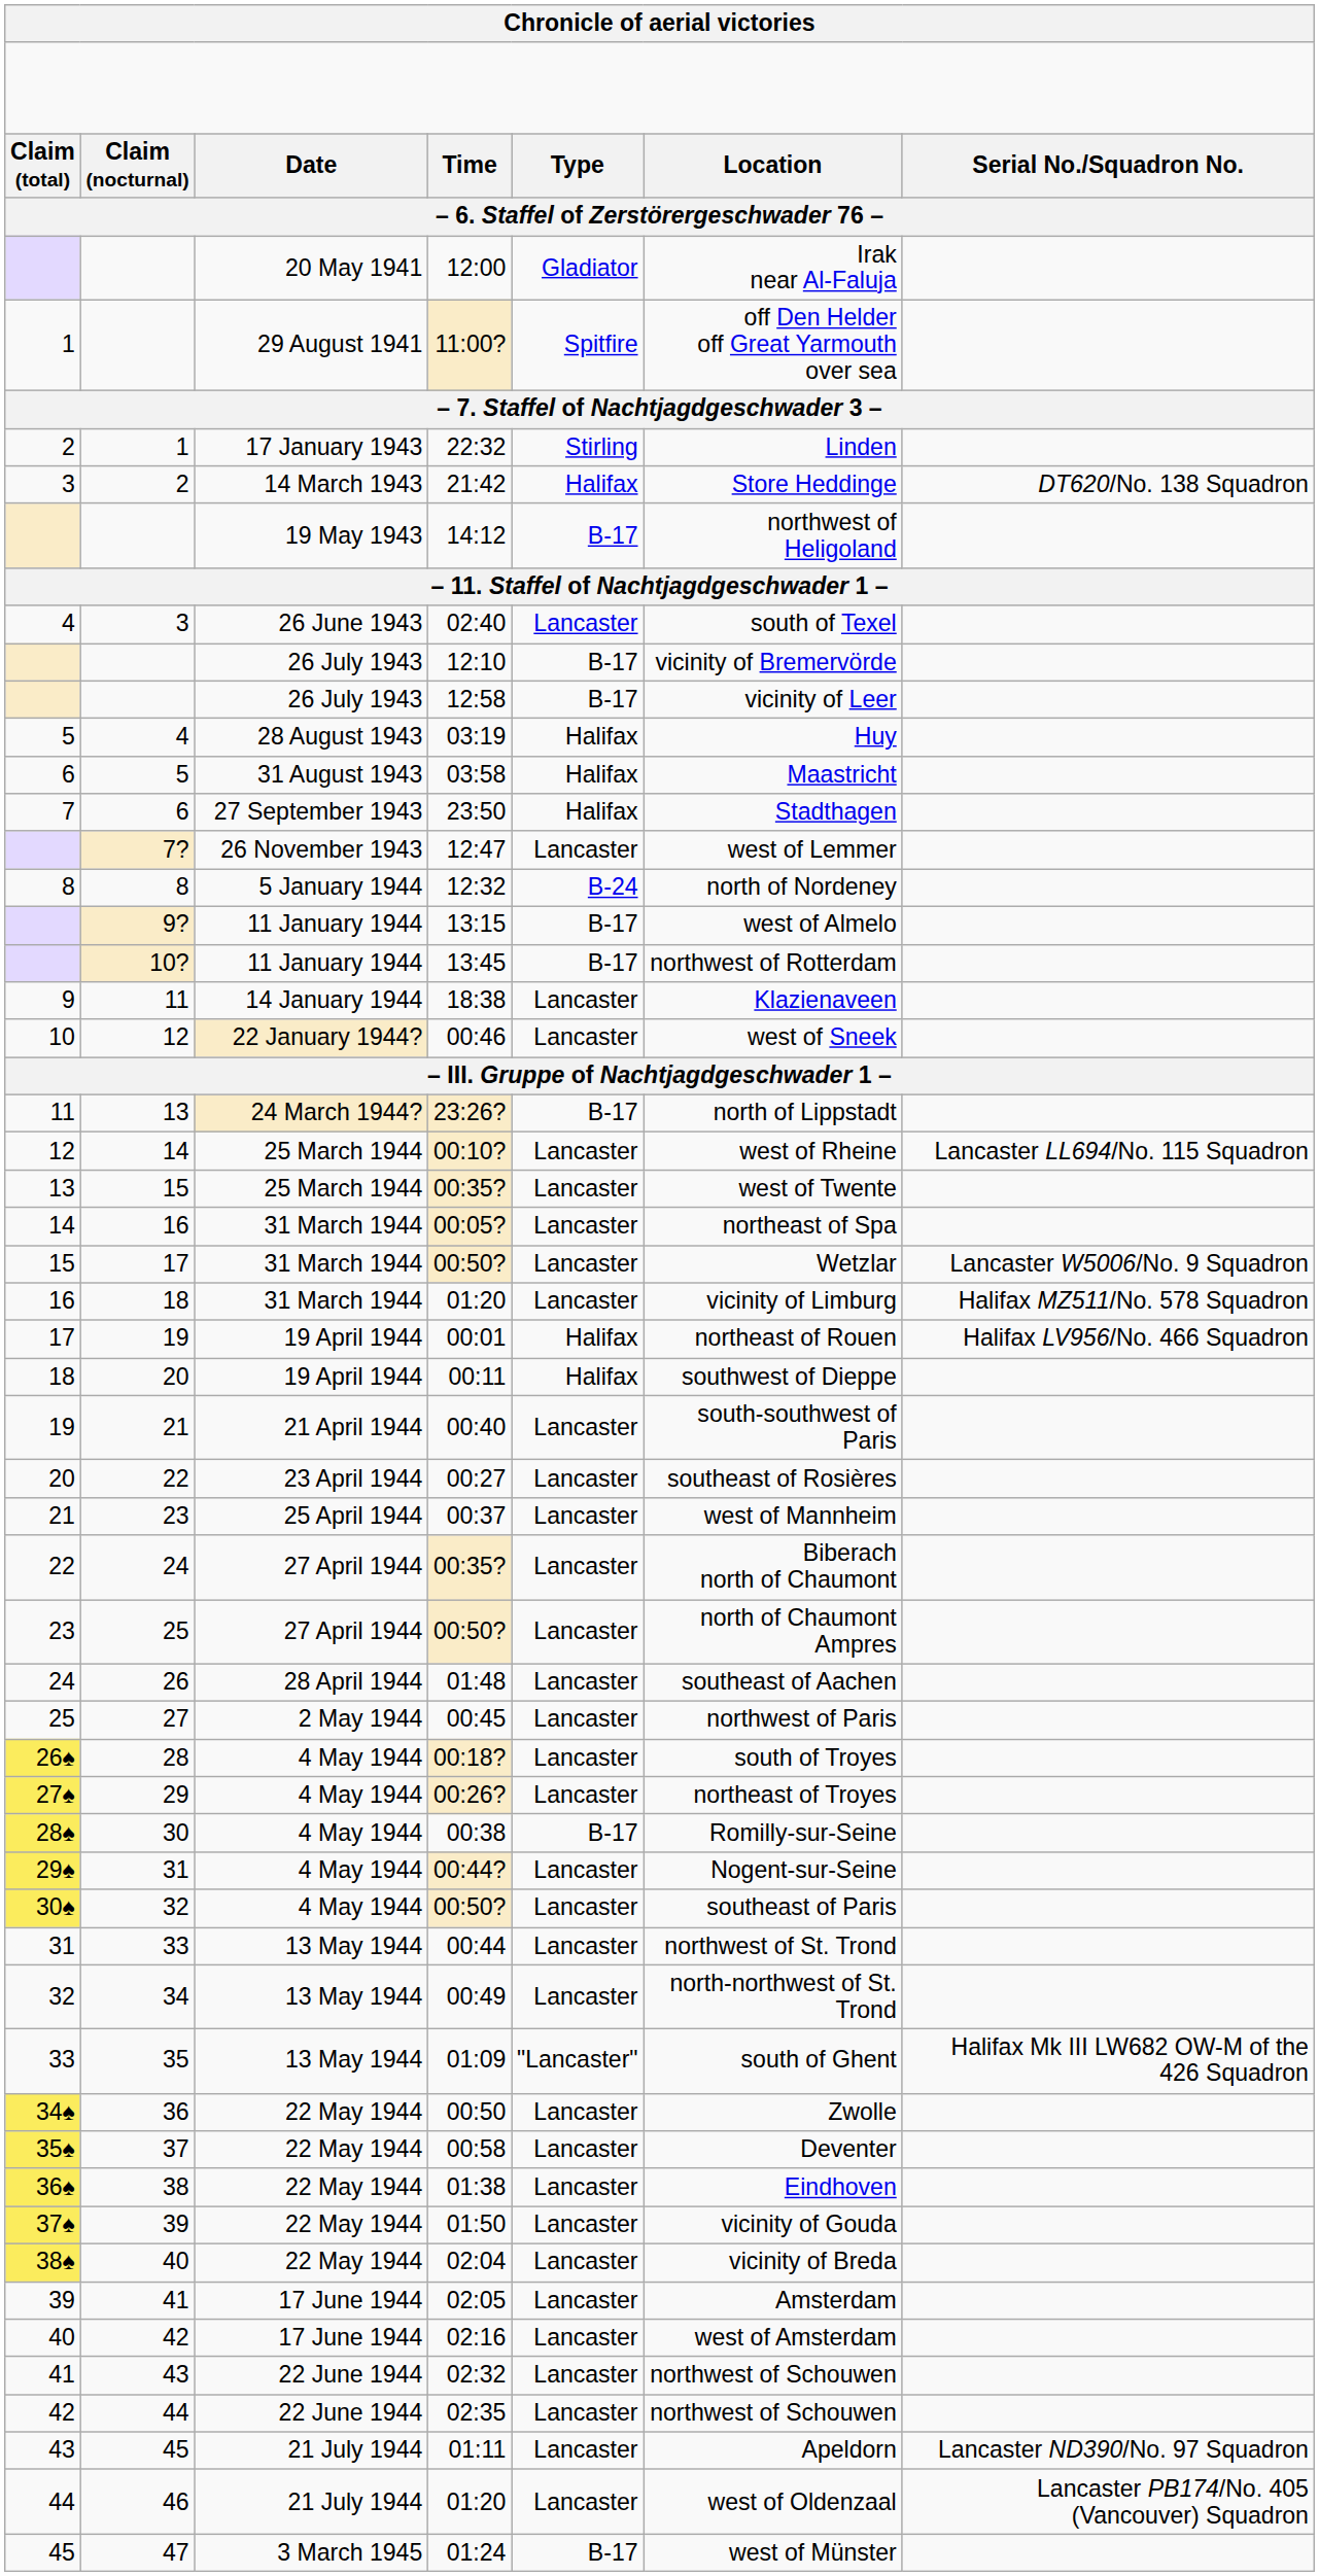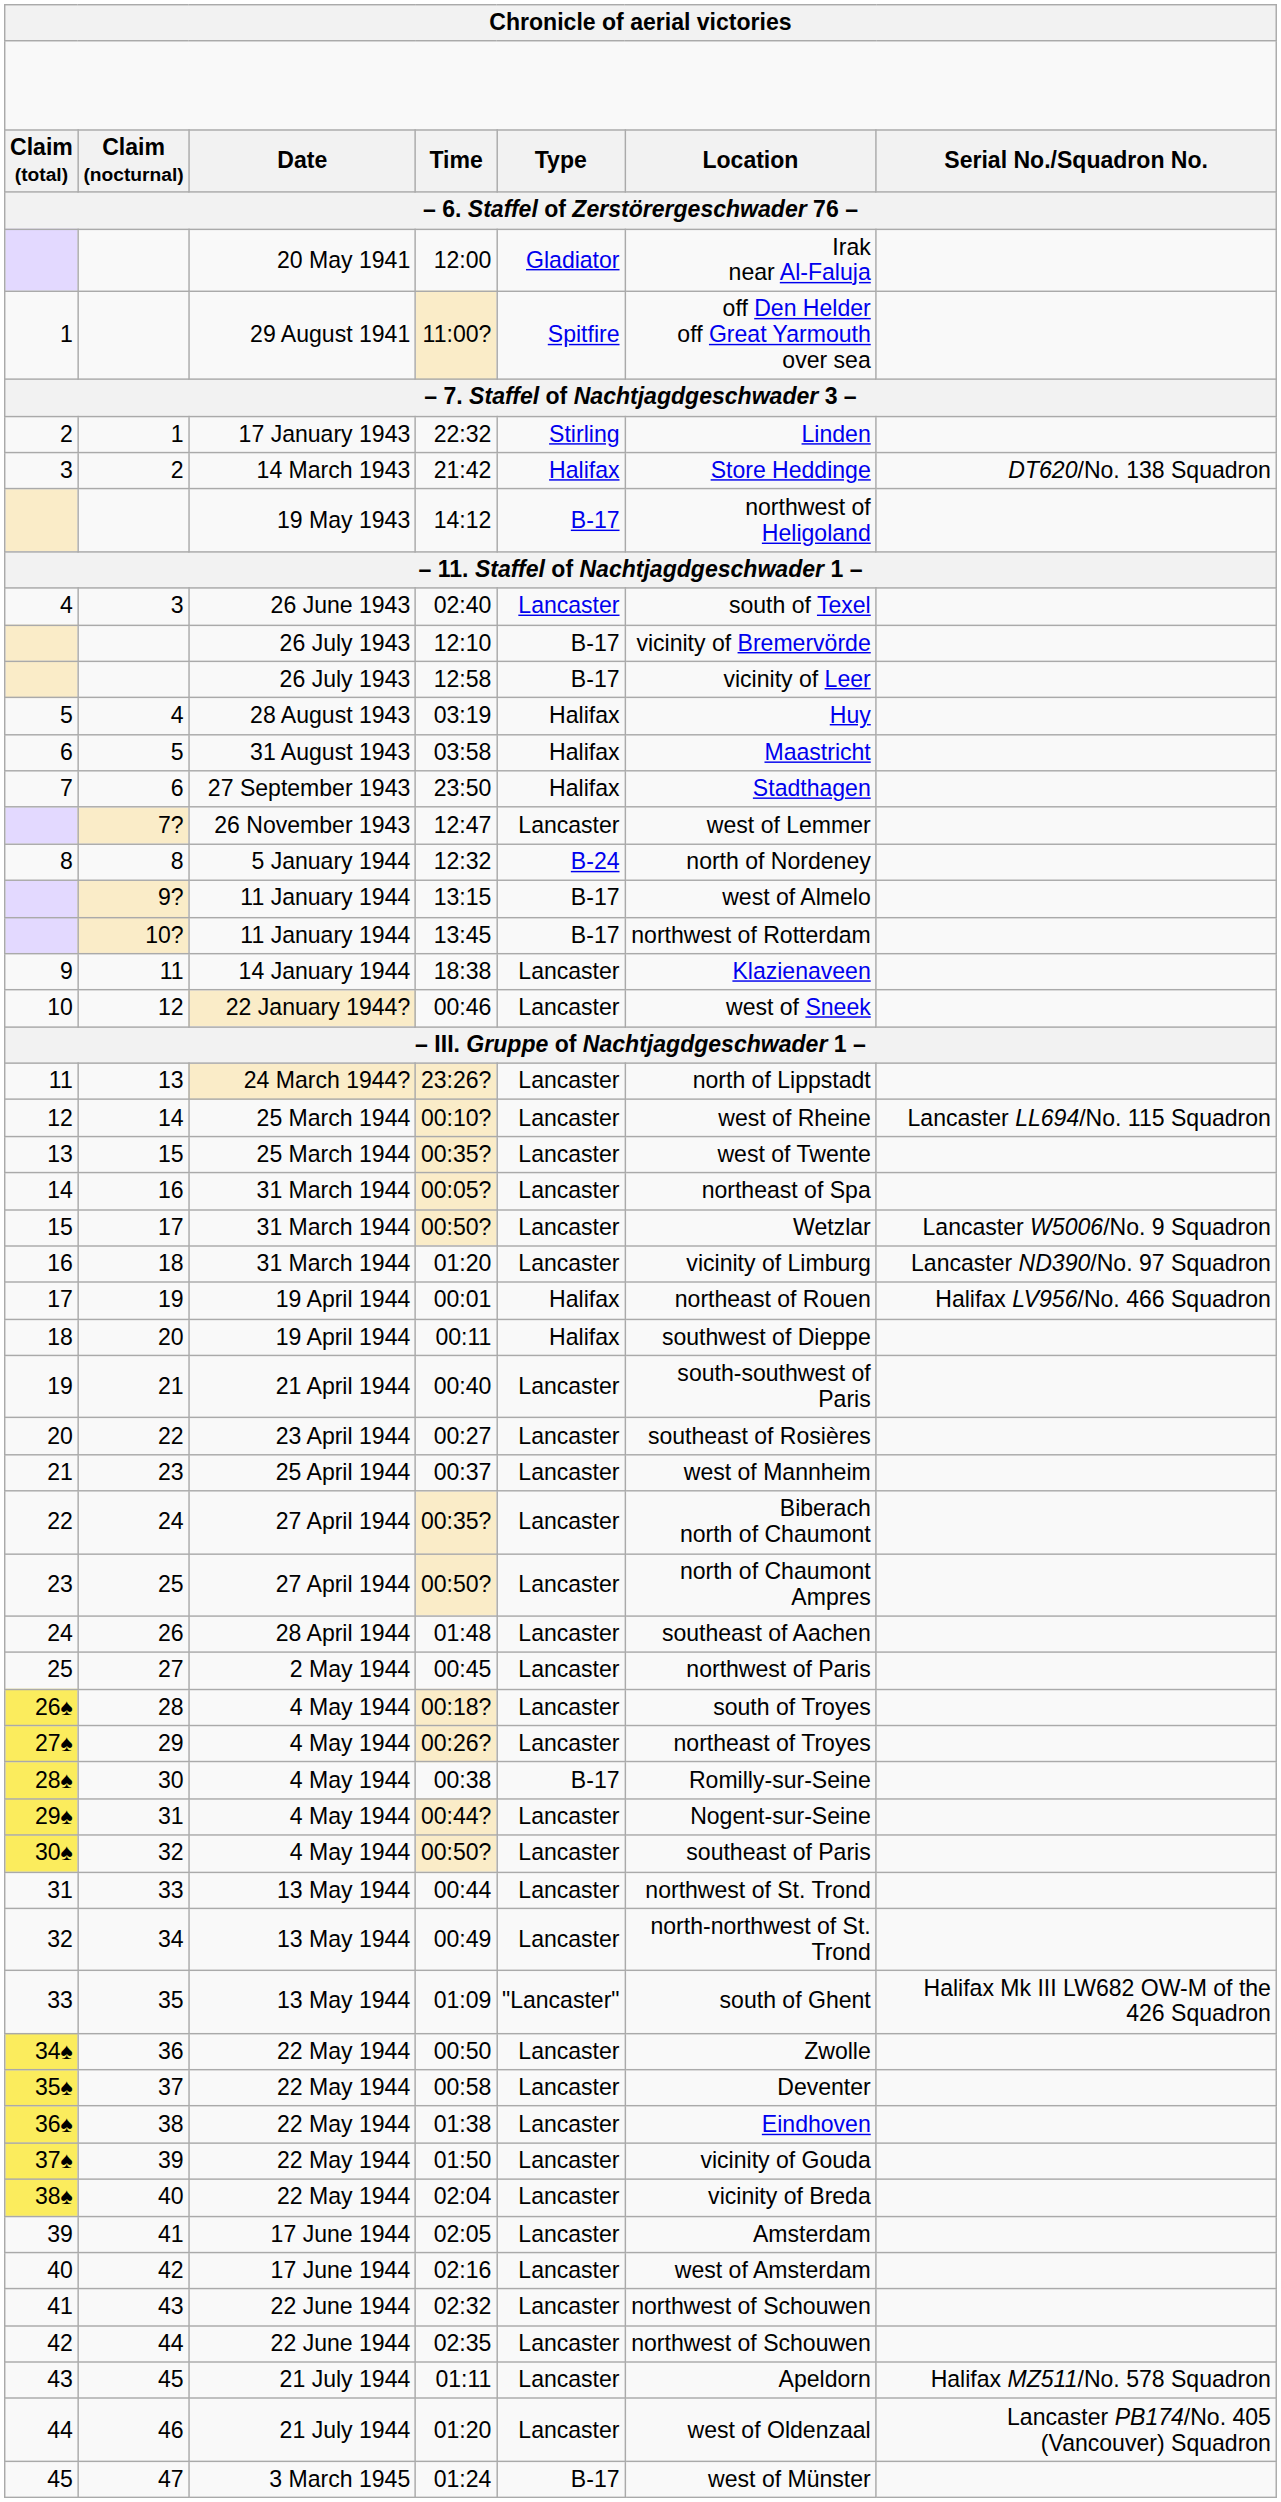23:26? | column 5: B-17 -> Lancaster
18 / 01:20 | column 7: Halifax MZ511/No. 578 Squadron -> Lancaster ND390/No. 97 Squadron
01:11 | column 7: Lancaster ND390/No. 97 Squadron -> Halifax MZ511/No. 578 Squadron
